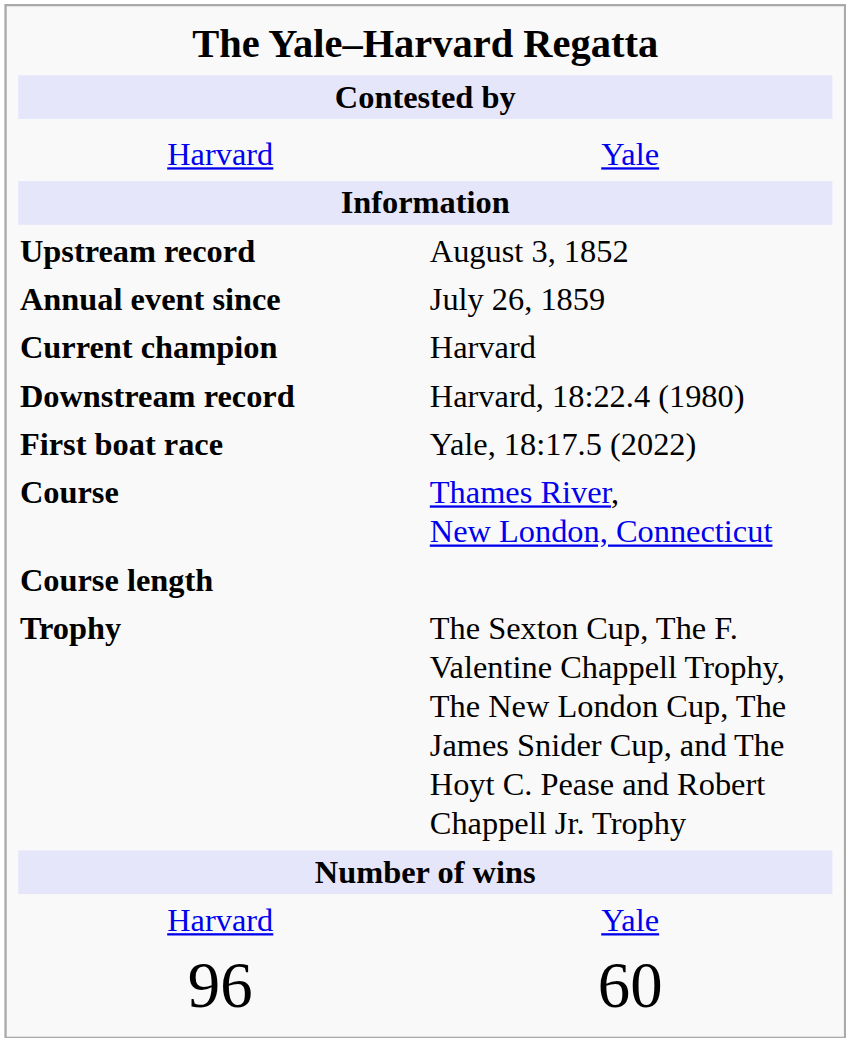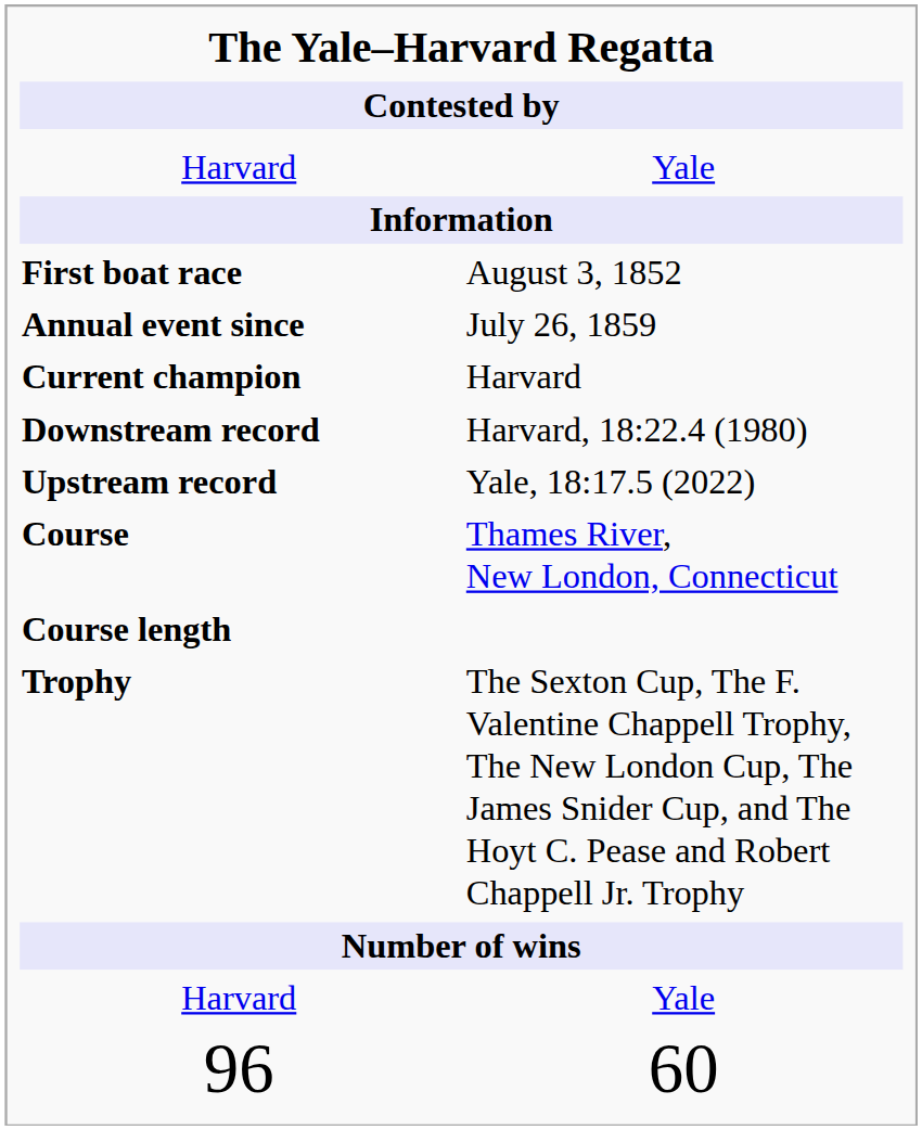row 5 | column 1: Upstream record -> First boat race
row 9 | column 1: First boat race -> Upstream record
